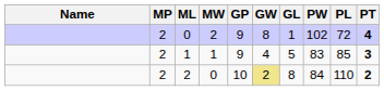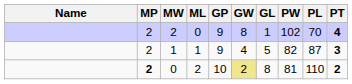columns swapped: MW <-> ML
row 2 | PL: 72 -> 70
row 3 | PW: 83 -> 82
row 3 | PL: 85 -> 87
row 4 | MP: normal -> bold
row 4 | PW: 84 -> 81
